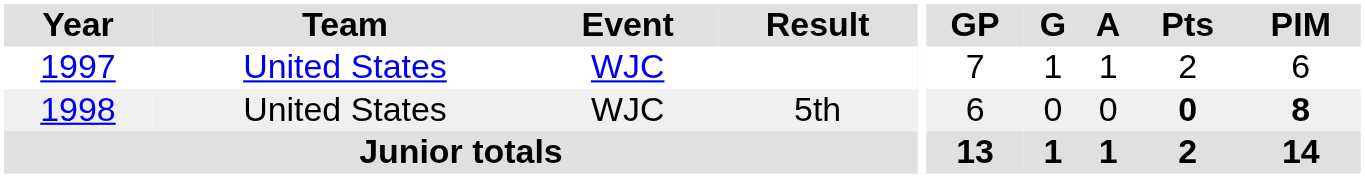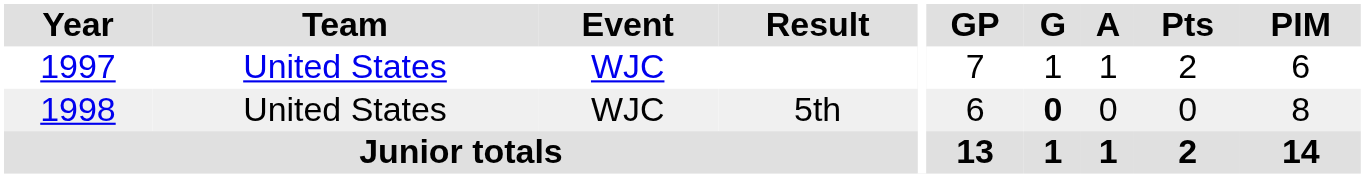5th | G: normal -> bold
5th | Pts: bold -> normal
5th | PIM: bold -> normal
